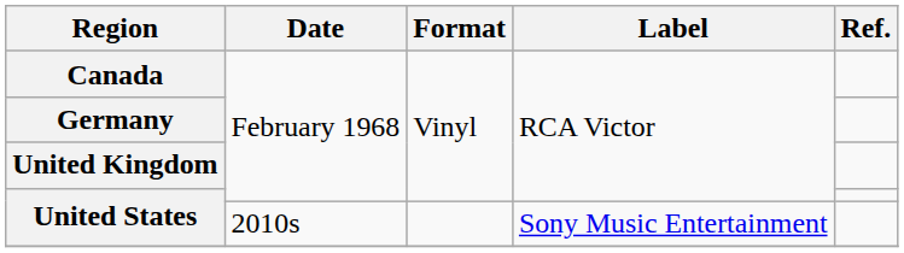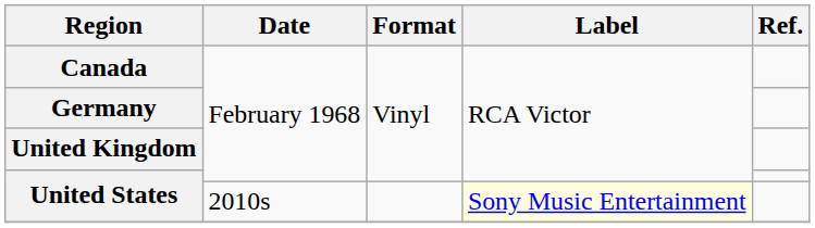United States / 2010s | Label: no background -> lightyellow background
